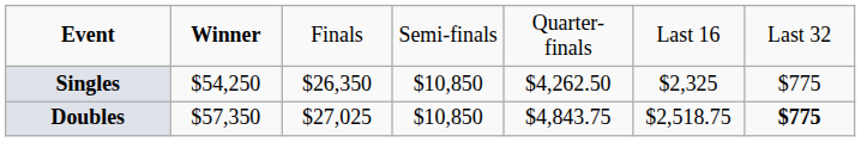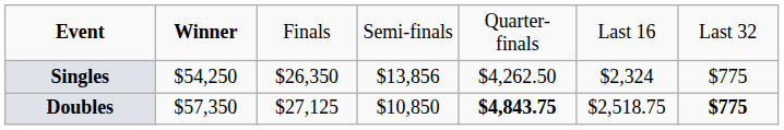Singles | column 4: $10,850 -> $13,856
Singles | column 6: $2,325 -> $2,324
Doubles | column 3: $27,025 -> $27,125
Doubles | column 5: normal -> bold
